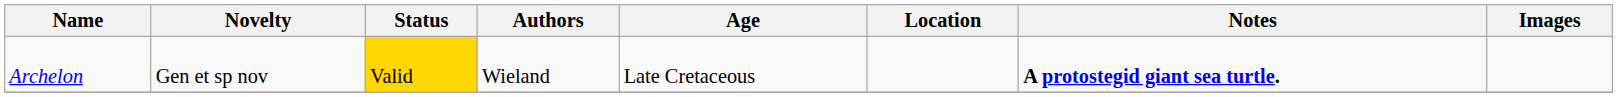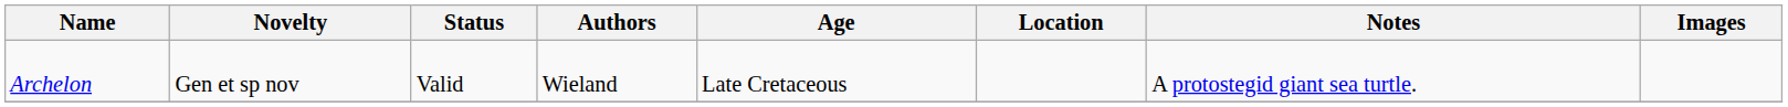Archelon | Status: gold background -> no background
Archelon | Notes: bold -> normal
